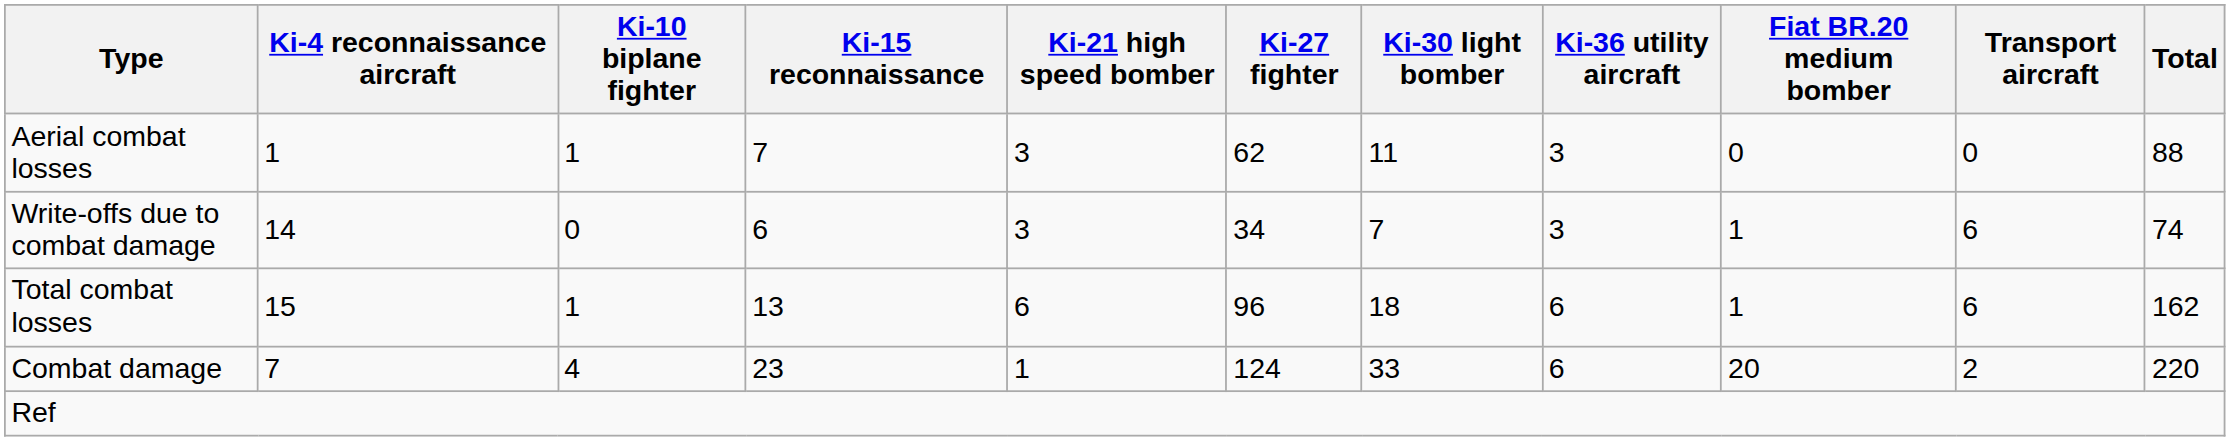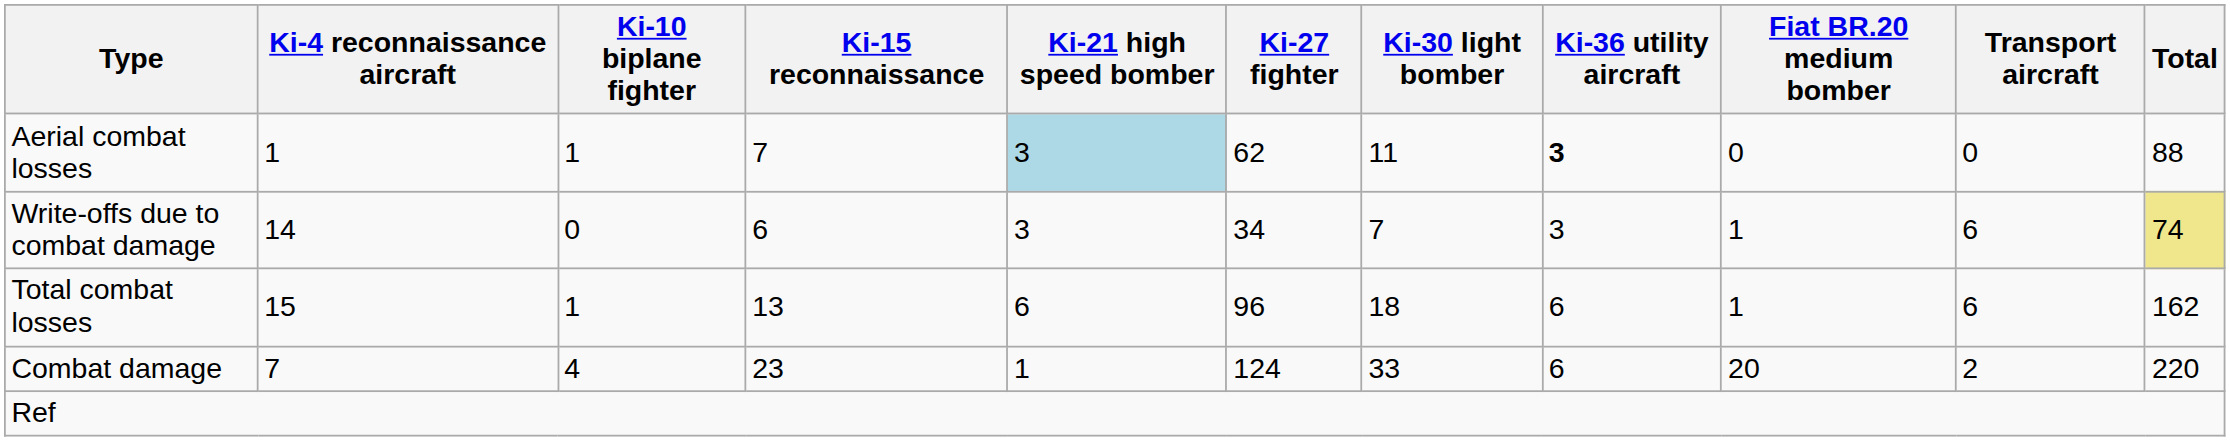Aerial combat losses | Ki-21 high speed bomber: no background -> lightblue background
Aerial combat losses | Ki-36 utility aircraft: normal -> bold
Write-offs due to combat damage | Total: no background -> khaki background
